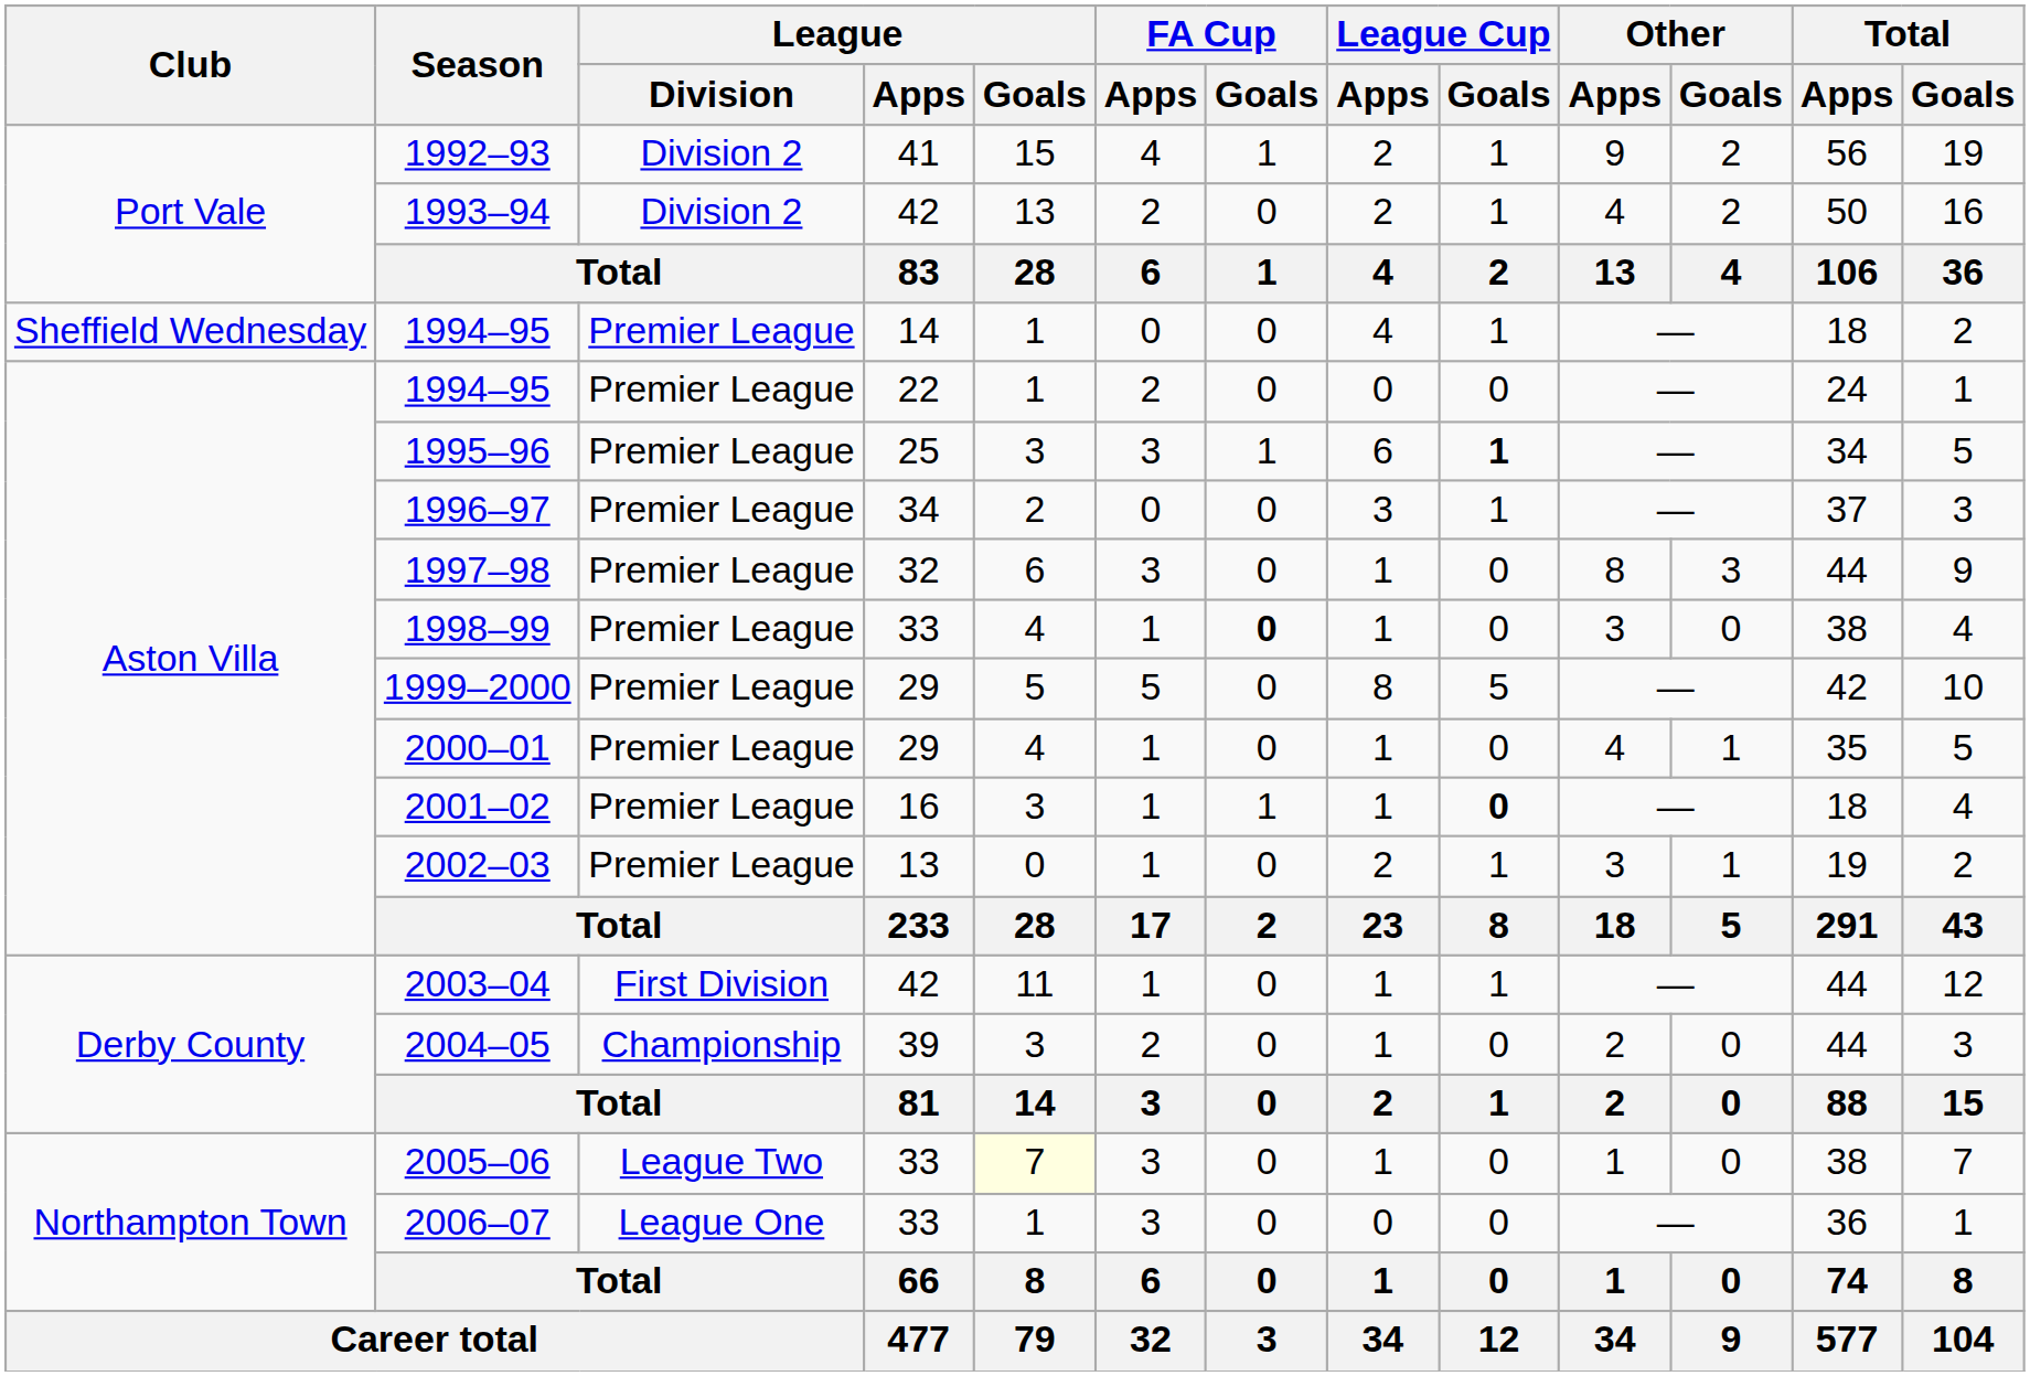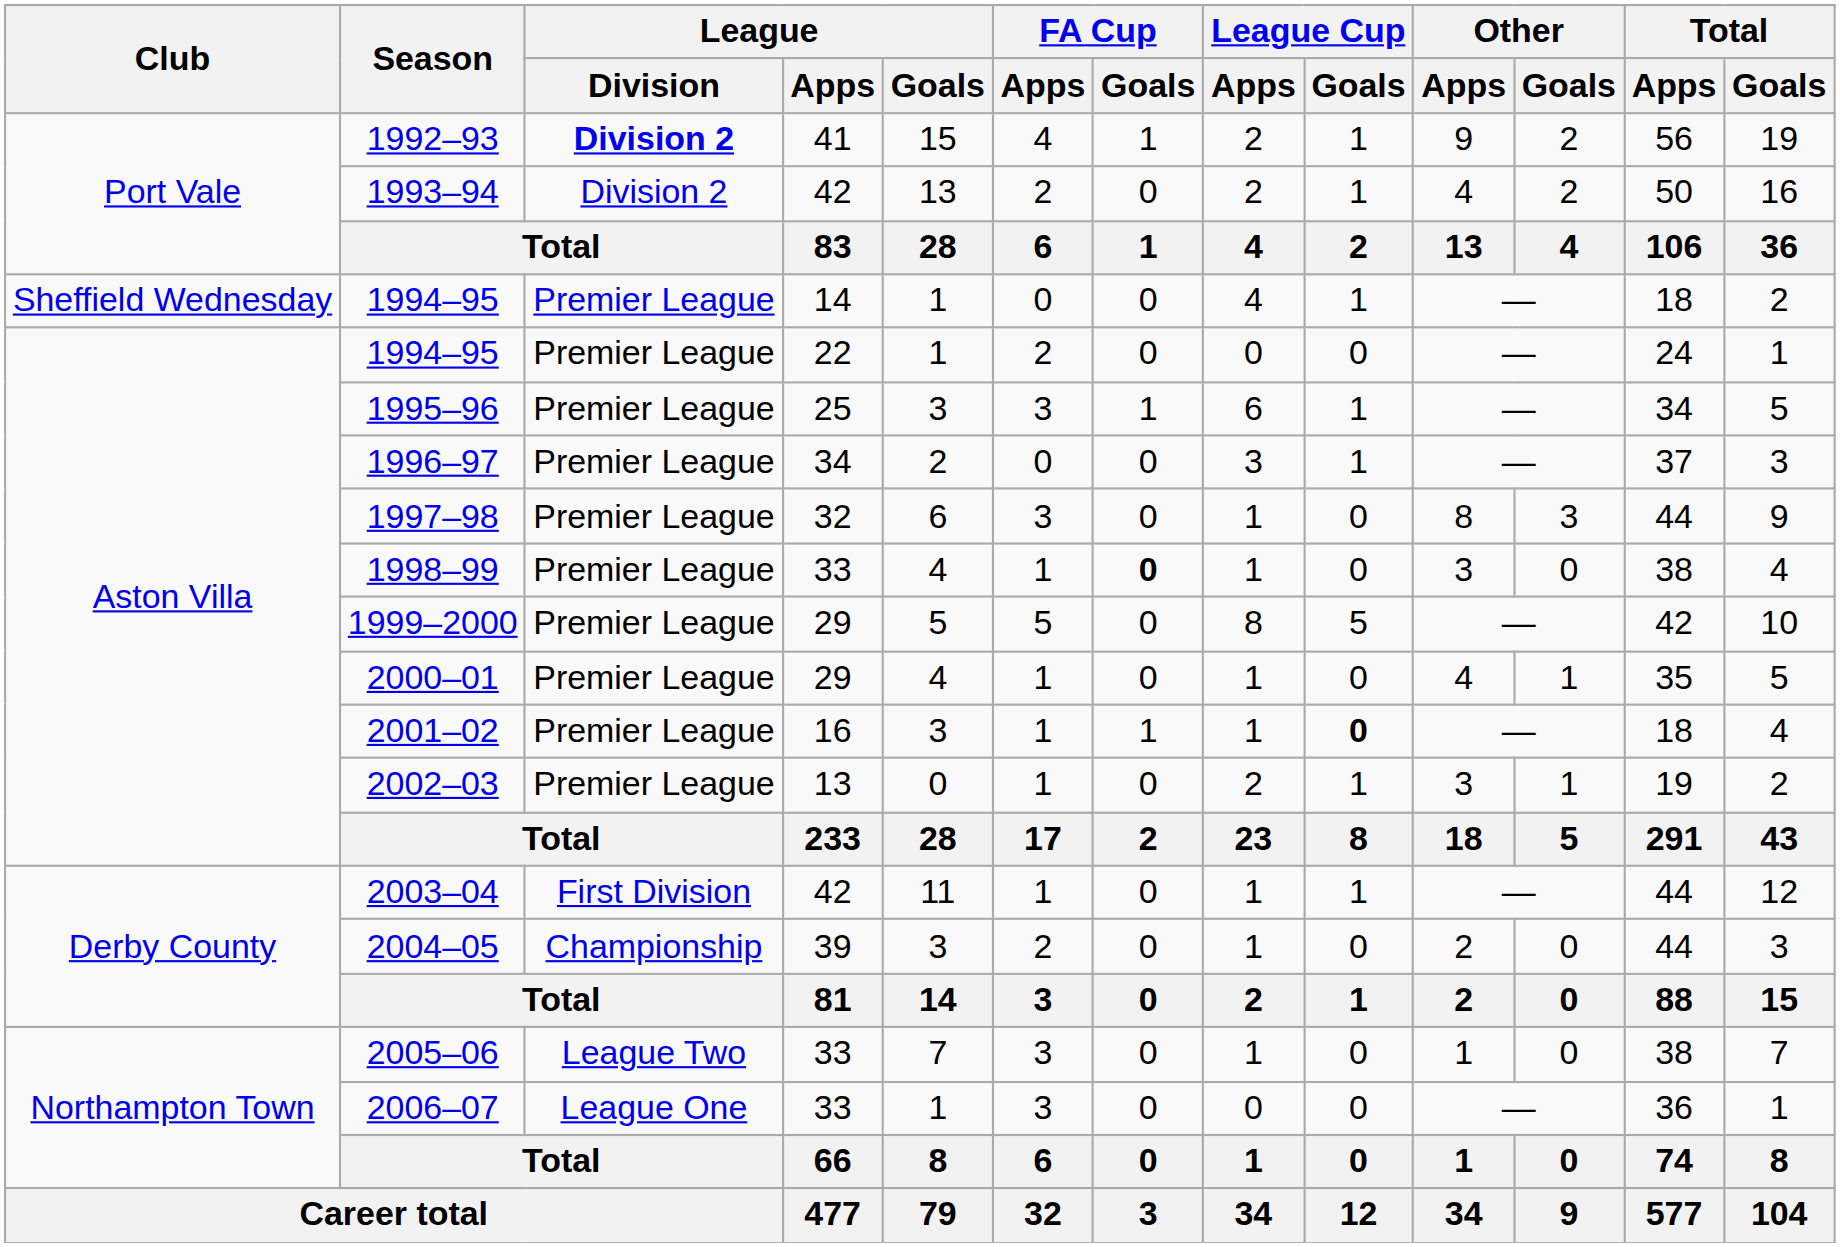1992–93 | League / Division: normal -> bold
1995–96 | League Cup / Goals: bold -> normal
2005–06 | League / Goals: lightyellow background -> no background
